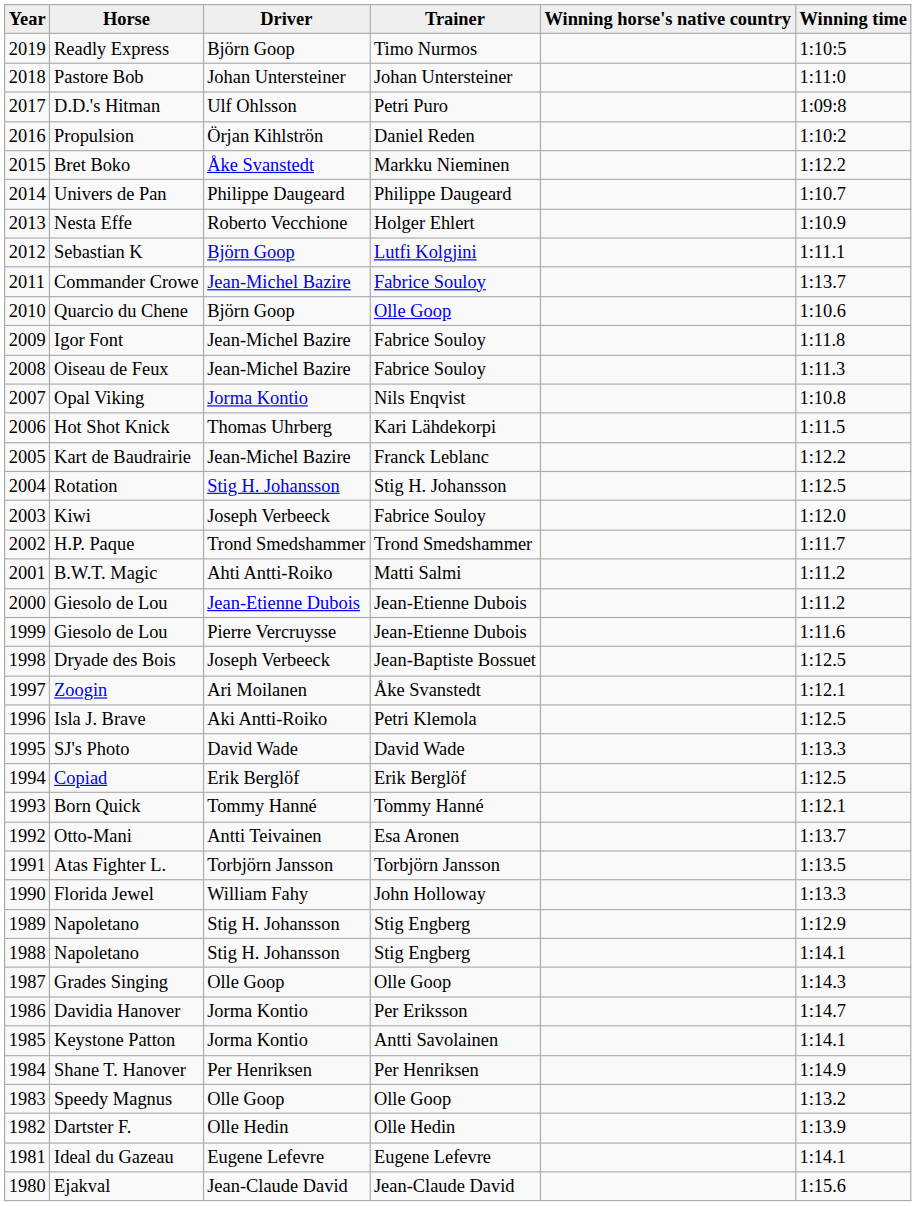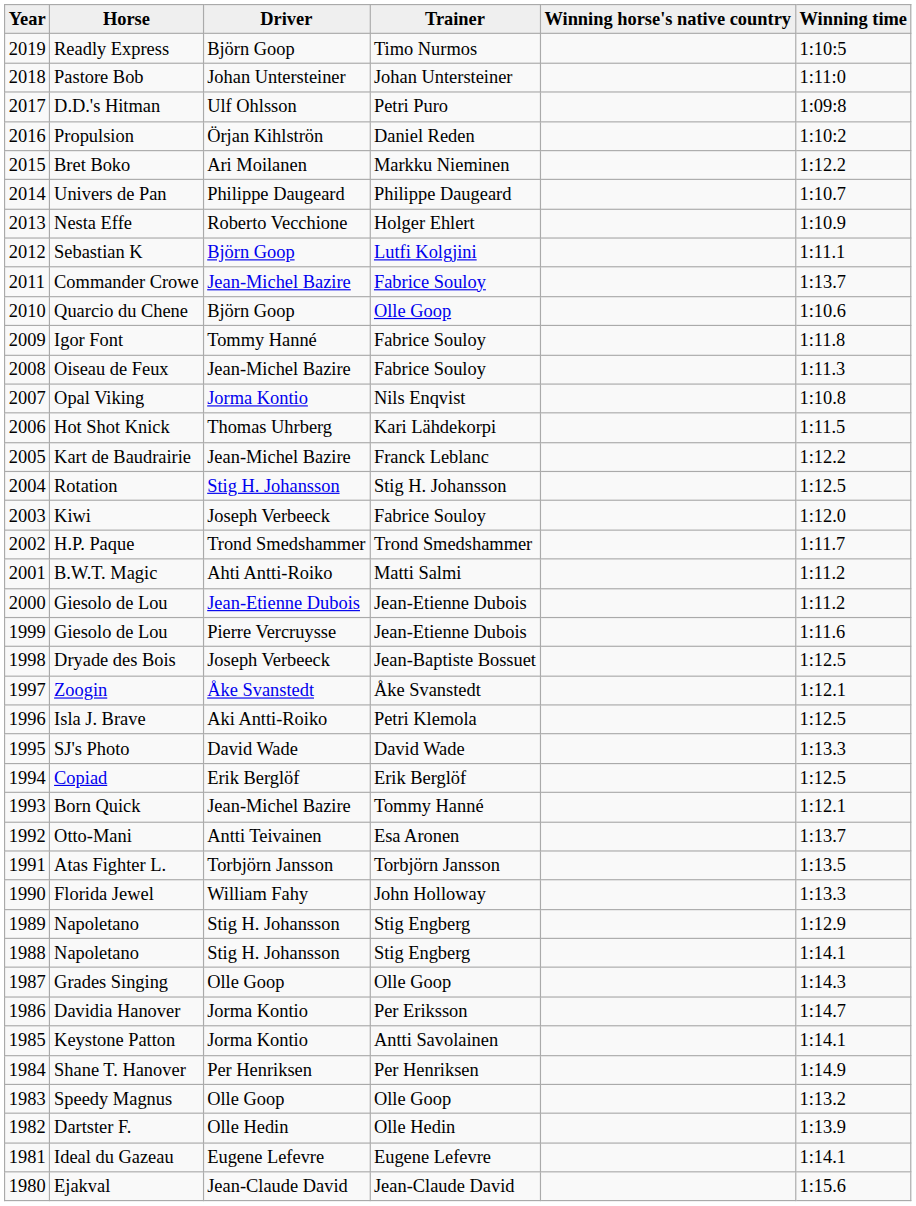Bret Boko | Driver: Åke Svanstedt -> Ari Moilanen
Igor Font | Driver: Jean-Michel Bazire -> Tommy Hanné
Zoogin | Driver: Ari Moilanen -> Åke Svanstedt
Born Quick | Driver: Tommy Hanné -> Jean-Michel Bazire
